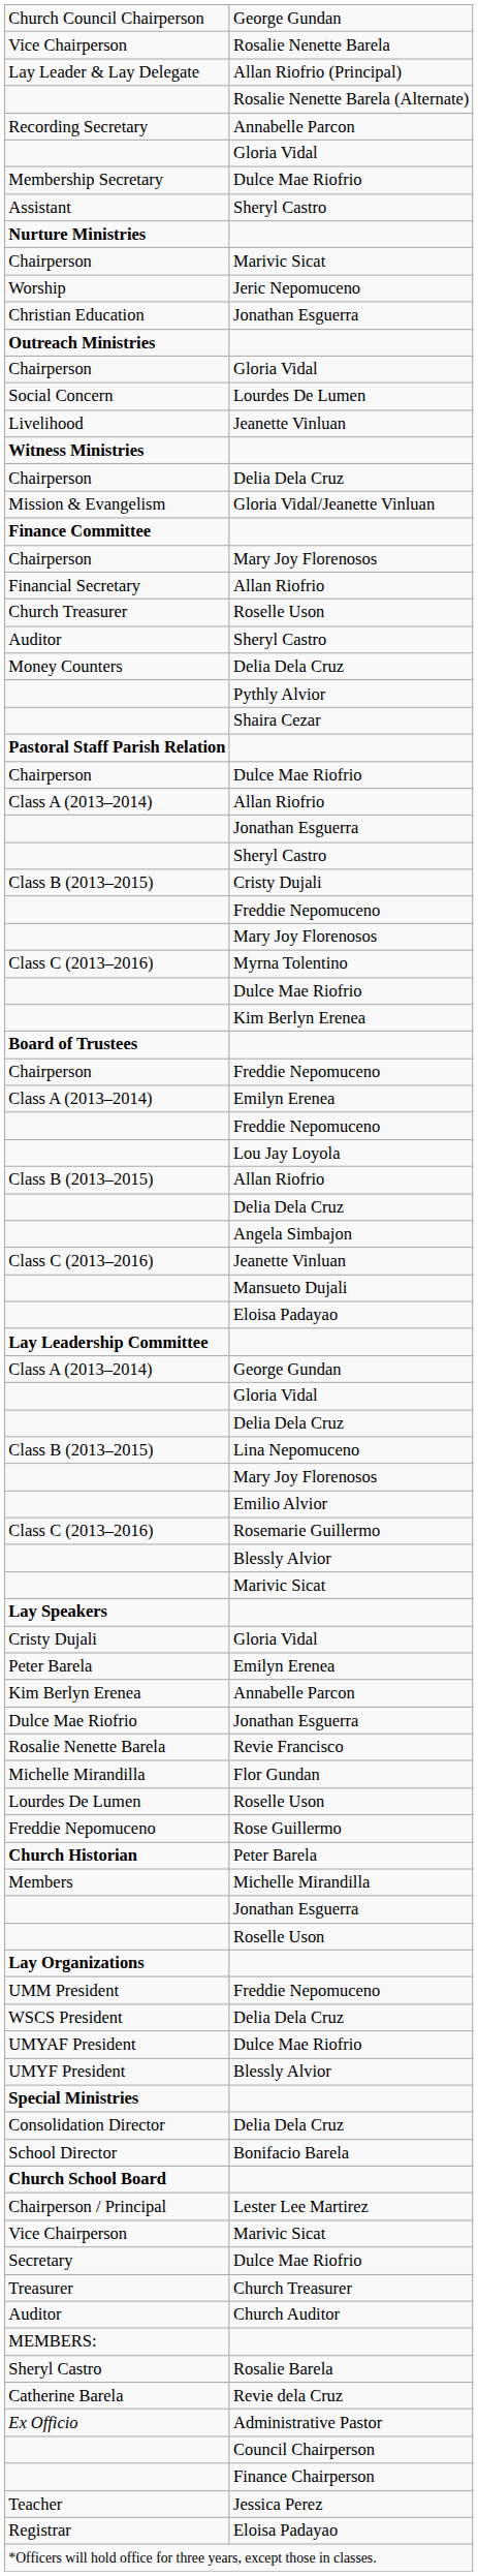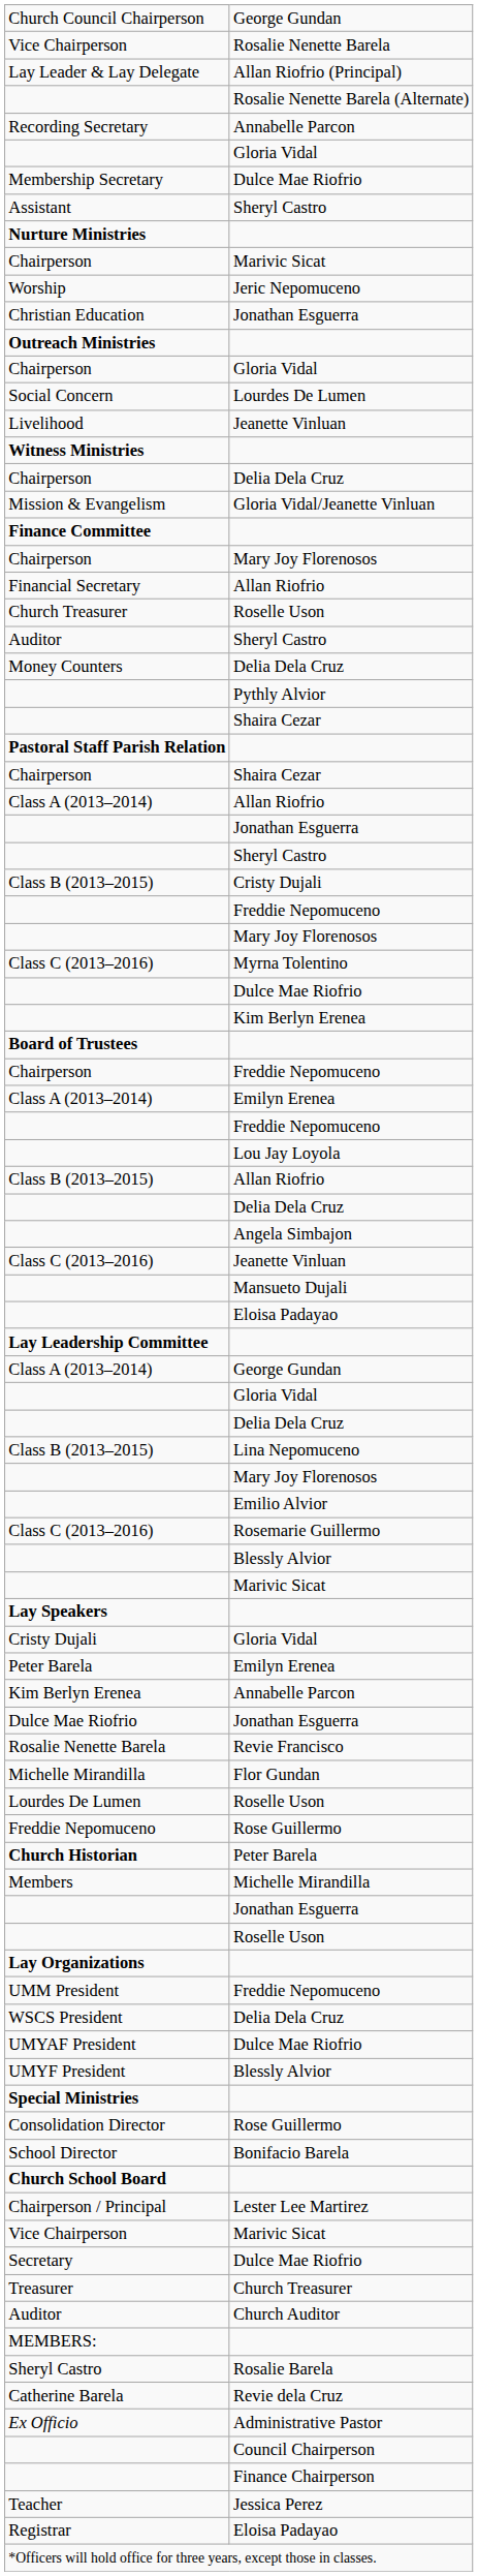row 29 | column 2: Dulce Mae Riofrio -> Shaira Cezar
row 79 | column 2: Delia Dela Cruz -> Rose Guillermo
